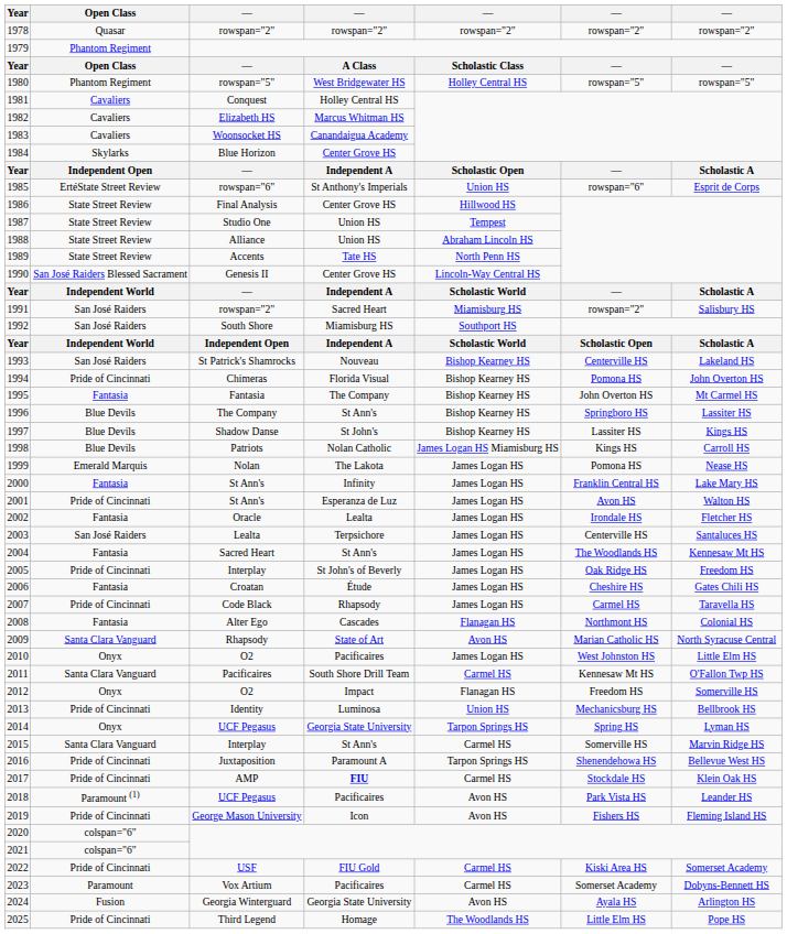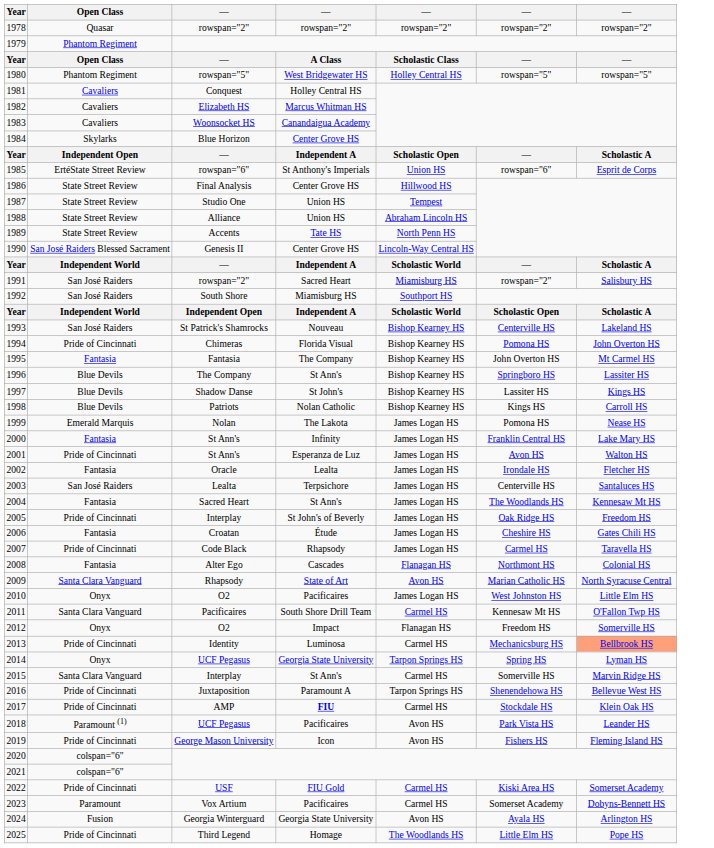1998 | column 5: James Logan HS Miamisburg HS -> Bishop Kearney HS
2013 | column 5: Union HS -> Carmel HS
2013 | column 7: no background -> lightsalmon background
